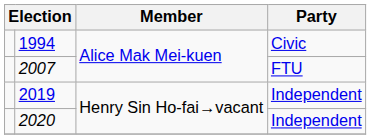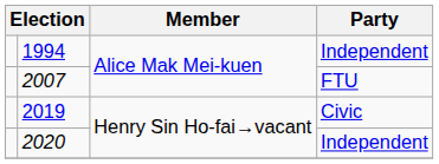1994 | Party: Civic -> Independent
2019 | Party: Independent -> Civic
